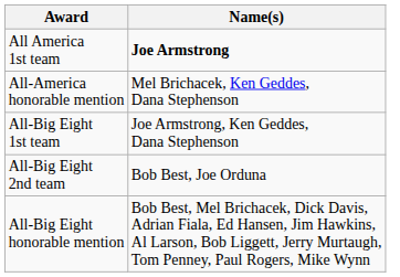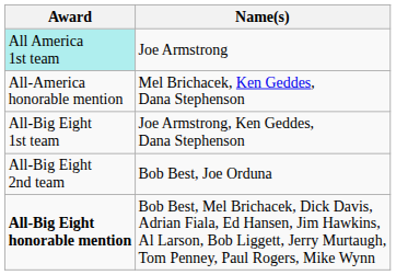row 2 | Award: no background -> paleturquoise background
row 2 | Name(s): bold -> normal
row 6 | Award: normal -> bold
